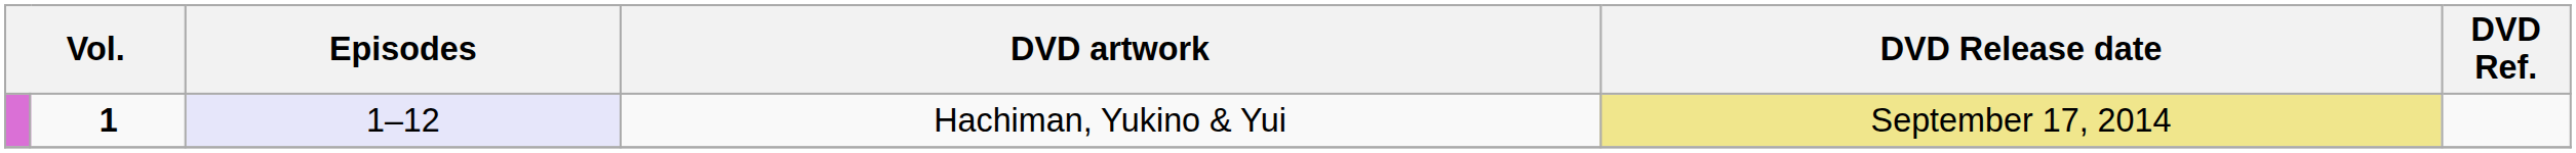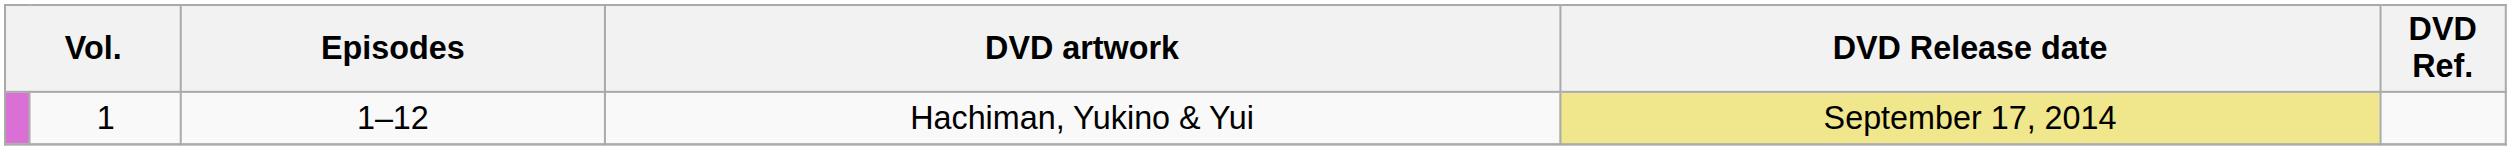Hachiman, Yukino & Yui | column 2: bold -> normal
Hachiman, Yukino & Yui | Episodes: lavender background -> no background
